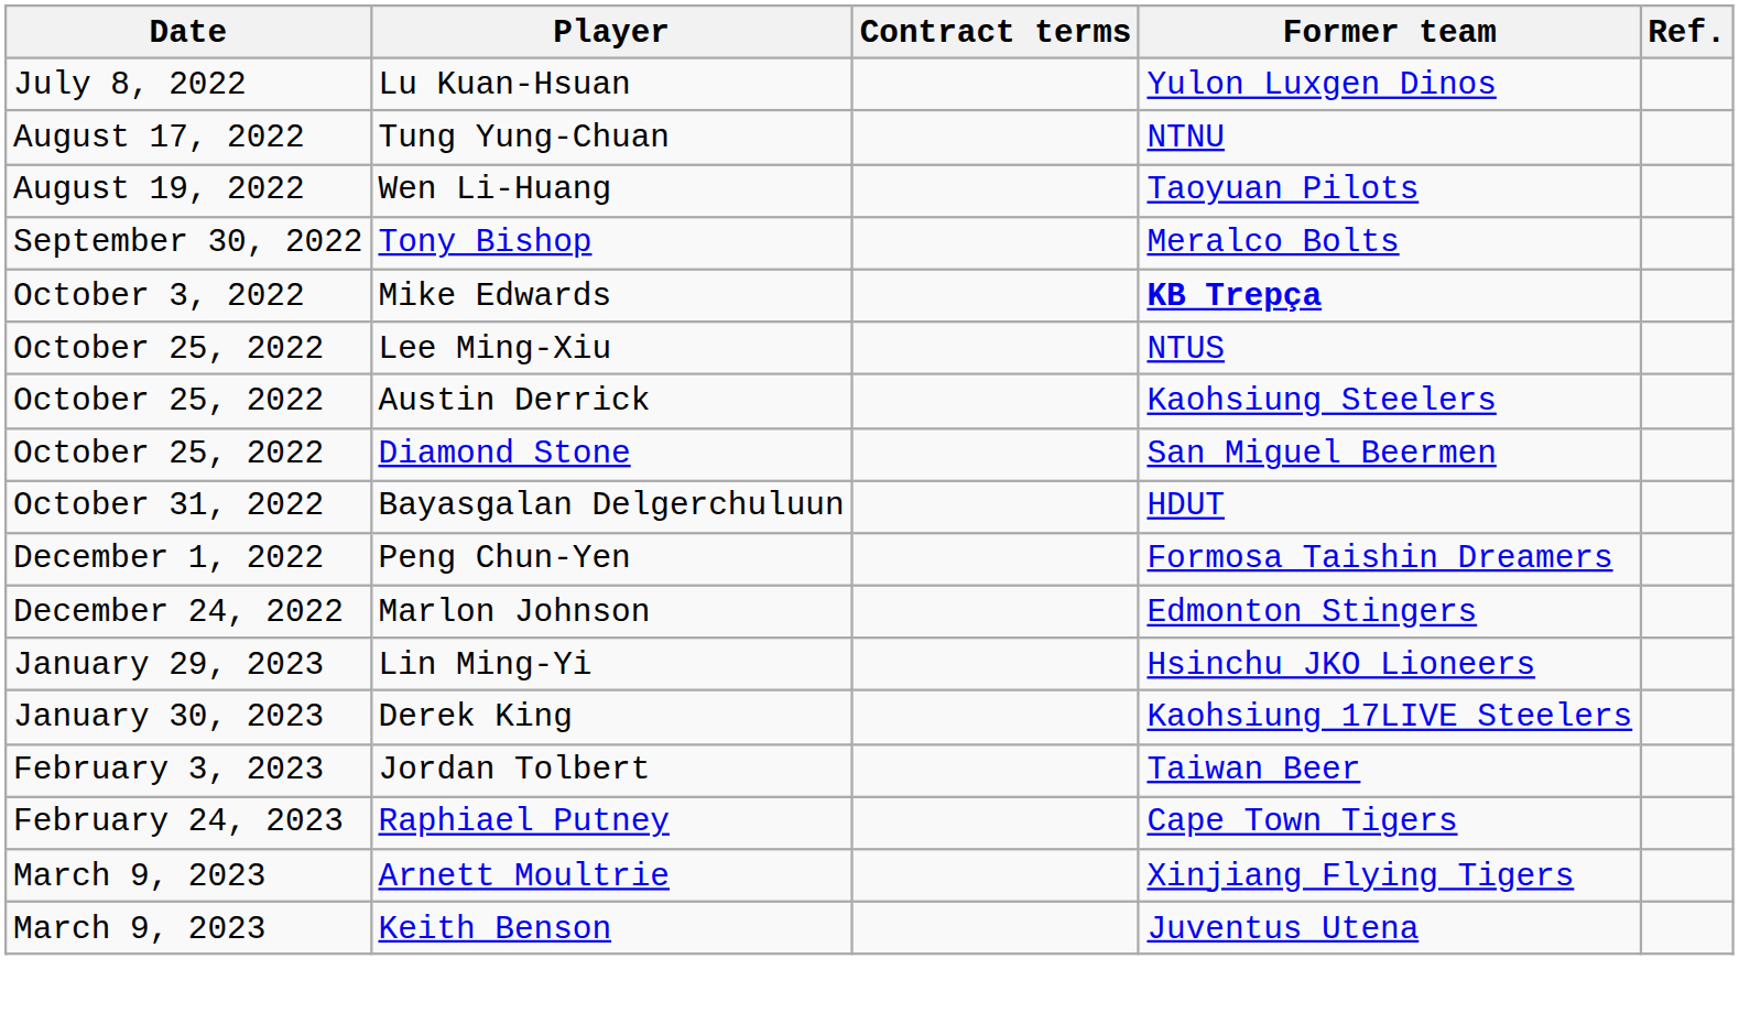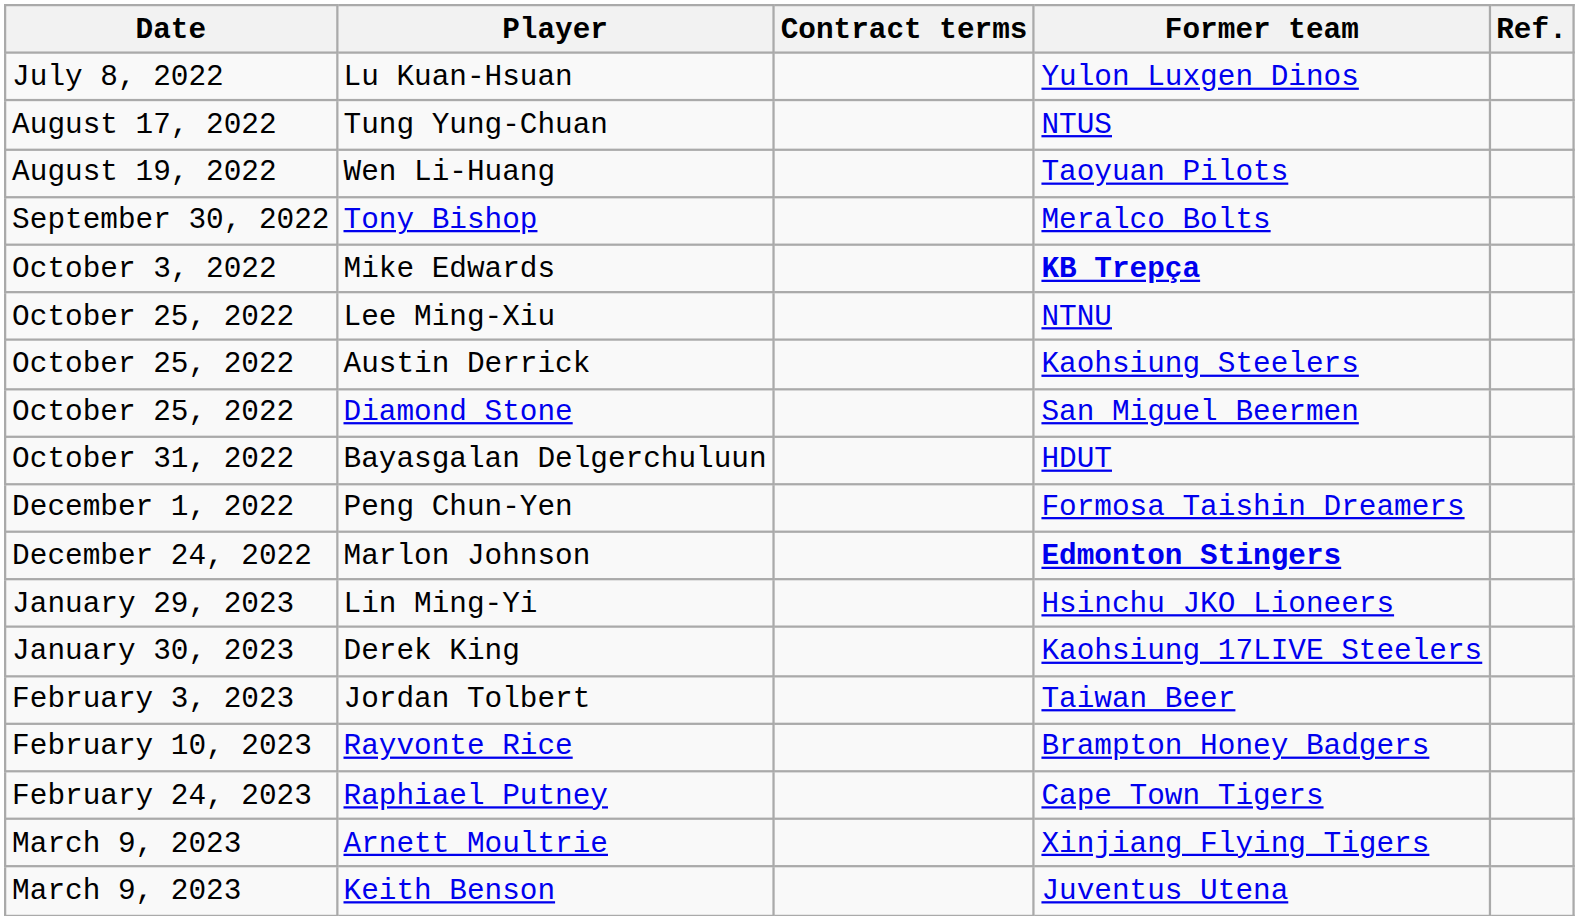Tung Yung-Chuan | Former team: NTNU -> NTUS
Lee Ming-Xiu | Former team: NTUS -> NTNU
Marlon Johnson | Former team: normal -> bold
+ row: February 10, 2023 | Rayvonte Rice | Brampton Honey Badgers
